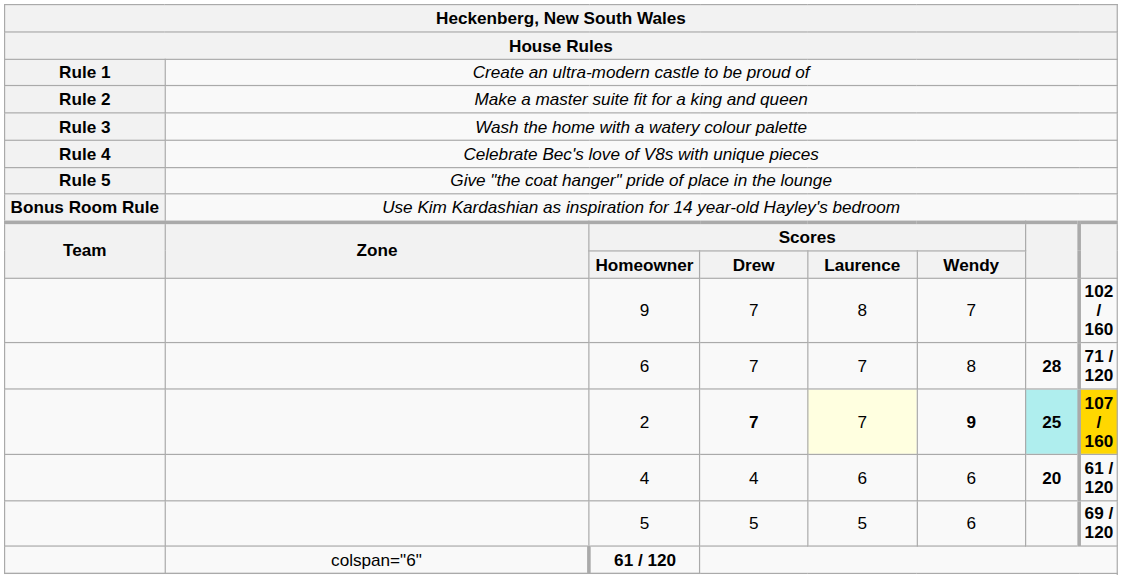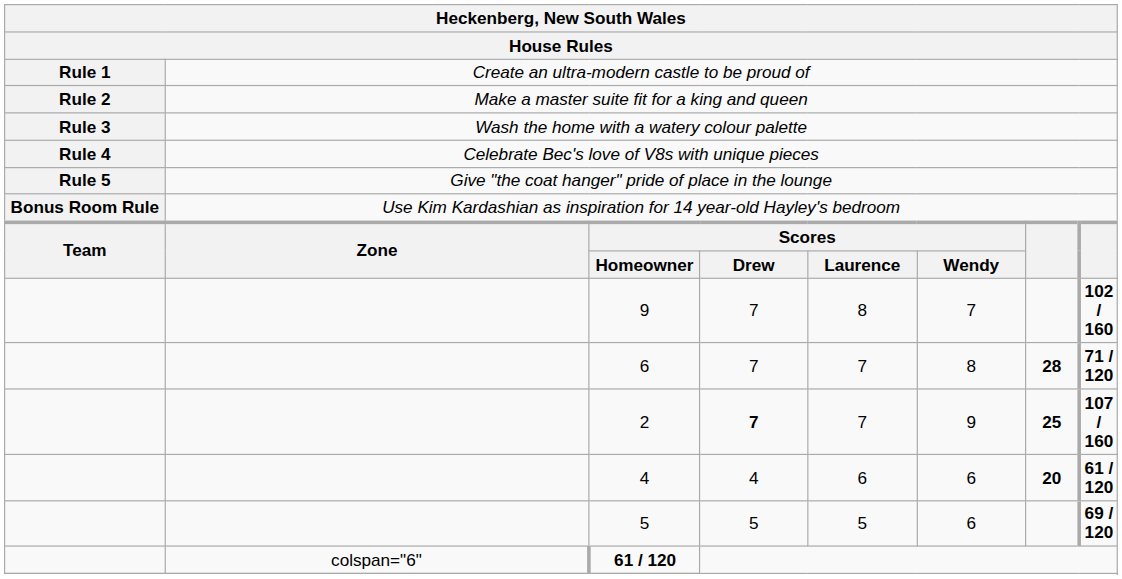2 | column 5: lightyellow background -> no background
2 | column 6: bold -> normal
2 | column 7: paleturquoise background -> no background
2 | column 8: gold background -> no background
